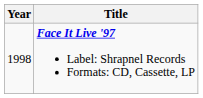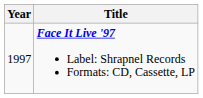row 2 | Year: 1998 -> 1997
